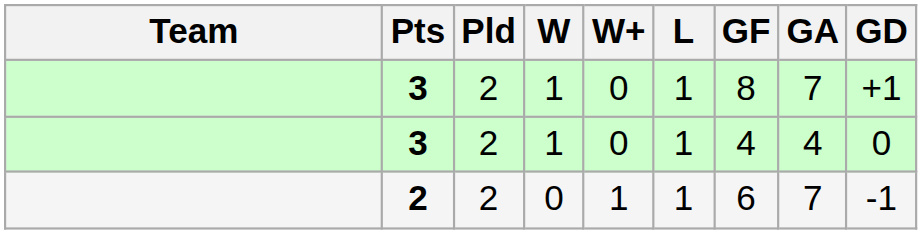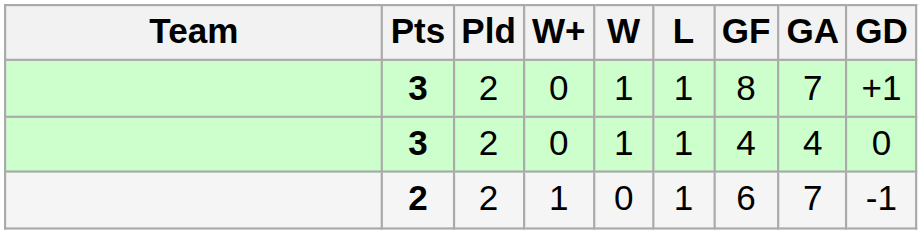columns swapped: W <-> W+
